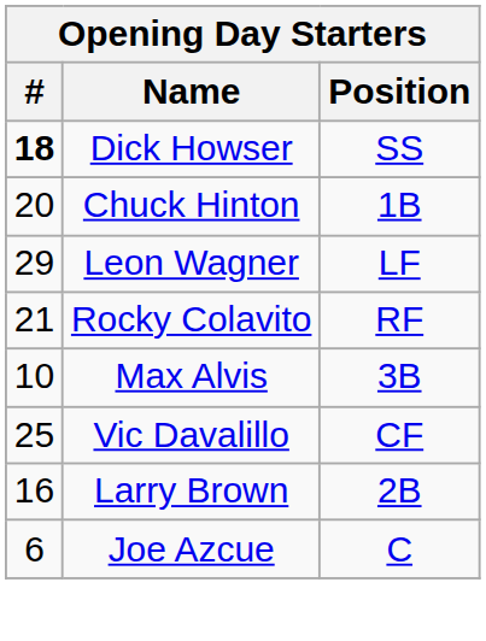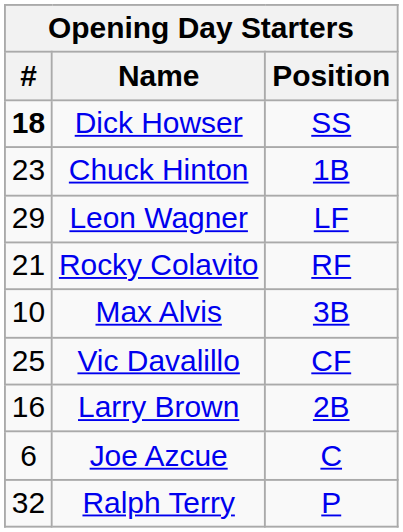Chuck Hinton | #: 20 -> 23
+ row: 32 | Ralph Terry | P
